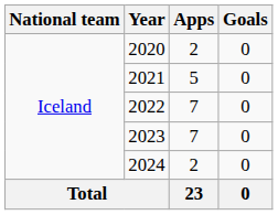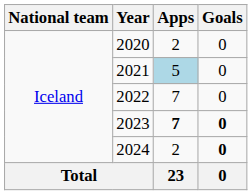2021 | Apps: no background -> lightblue background
2023 | Apps: normal -> bold
2023 | Goals: normal -> bold
2024 | Goals: normal -> bold
